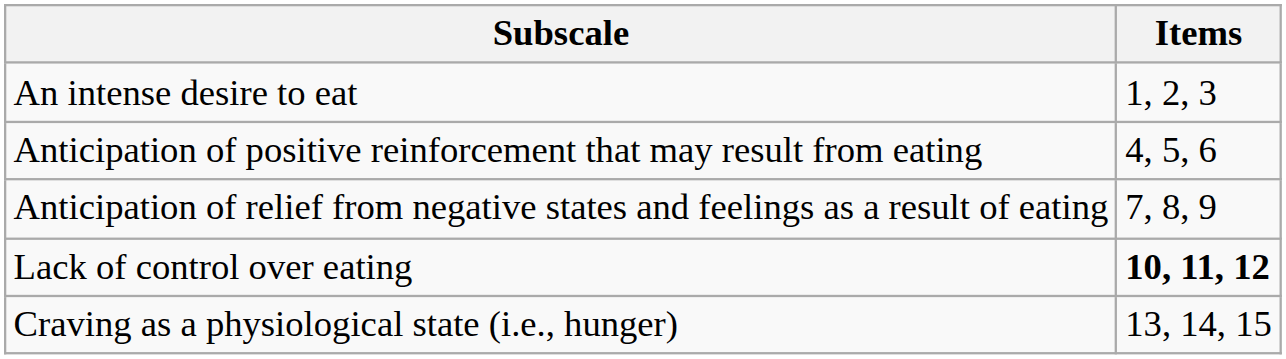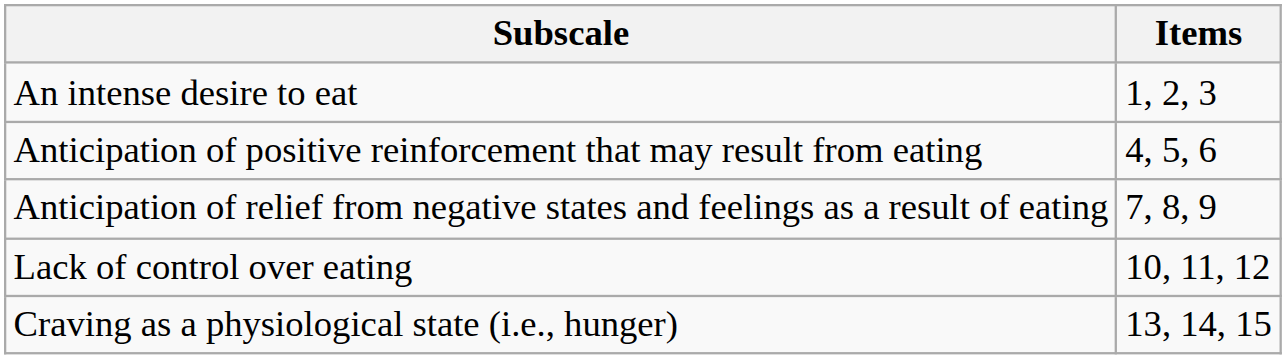Lack of control over eating | Items: bold -> normal
